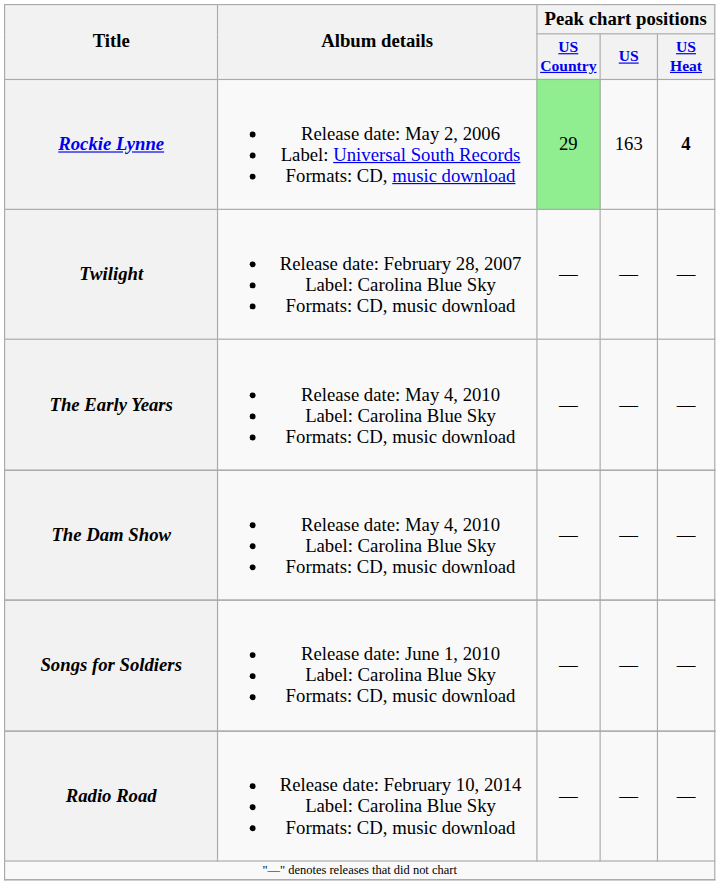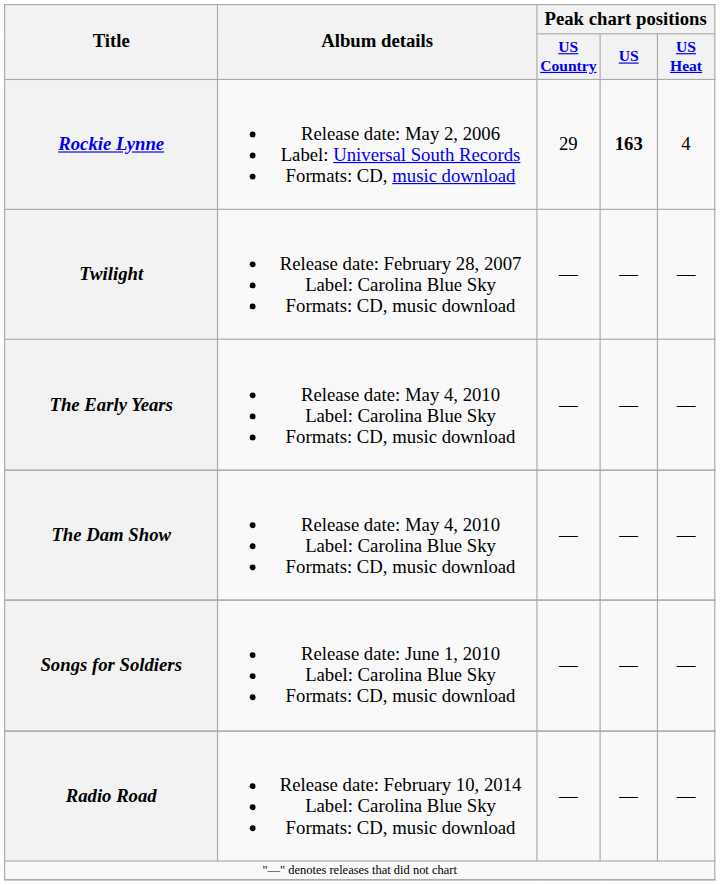Rockie Lynne | Peak chart positions / US Country: lightgreen background -> no background
Rockie Lynne | Peak chart positions / US: normal -> bold
Rockie Lynne | Peak chart positions / US Heat: bold -> normal
